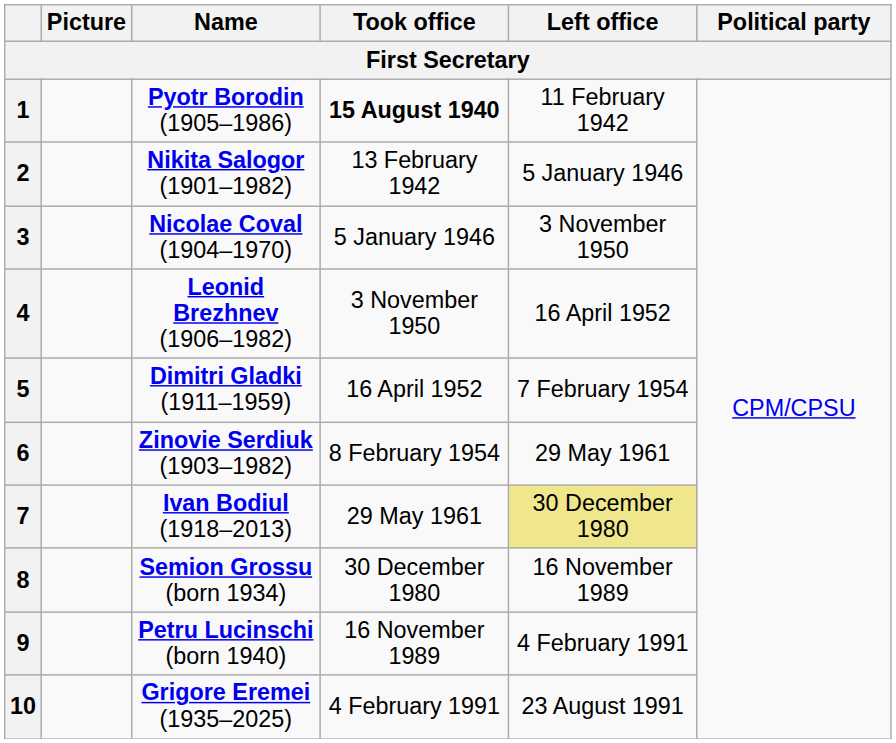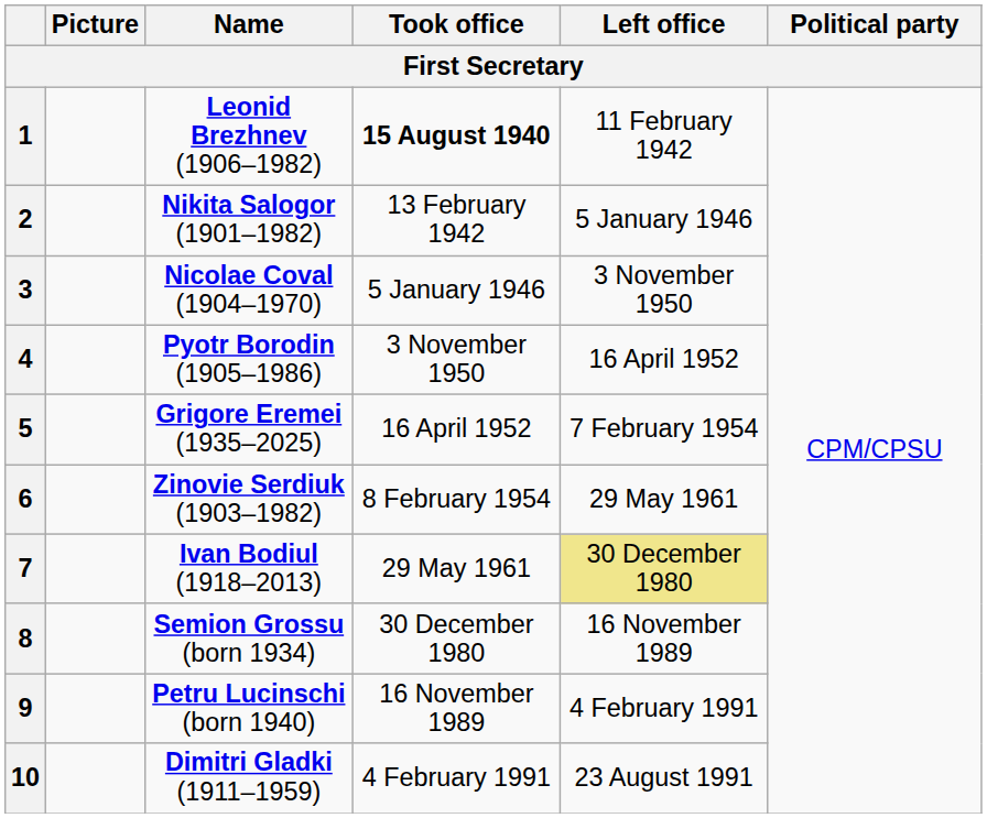1 | Name: Pyotr Borodin (1905–1986) -> Leonid Brezhnev (1906–1982)
4 | Name: Leonid Brezhnev (1906–1982) -> Pyotr Borodin (1905–1986)
5 | Name: Dimitri Gladki (1911–1959) -> Grigore Eremei (1935–2025)
10 | Name: Grigore Eremei (1935–2025) -> Dimitri Gladki (1911–1959)
